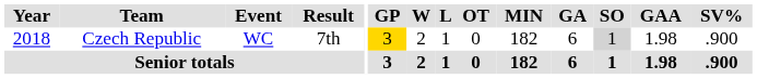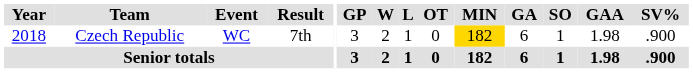Czech Republic | GP: gold background -> no background
Czech Republic | MIN: no background -> gold background
Czech Republic | SO: lightgrey background -> no background
